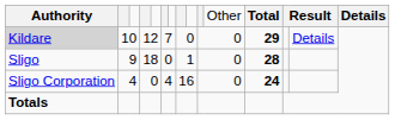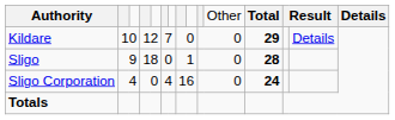Kildare | column 1: lightgrey background -> no background
